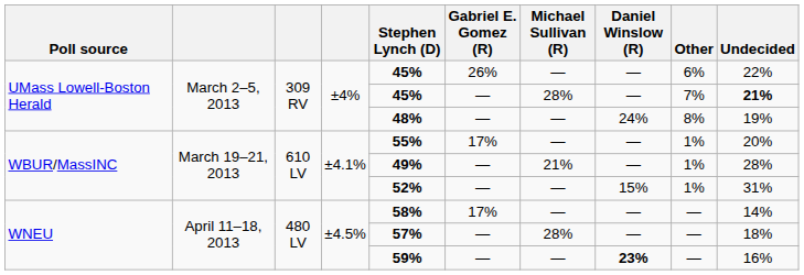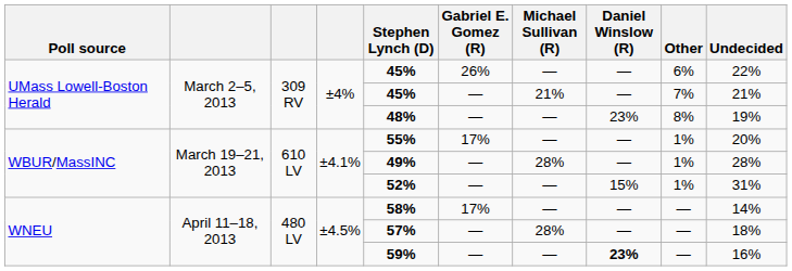row 3 | Michael Sullivan (R): 28% -> 21%
row 3 | Undecided: bold -> normal
row 4 | Daniel Winslow (R): 24% -> 23%
row 6 | Michael Sullivan (R): 21% -> 28%
